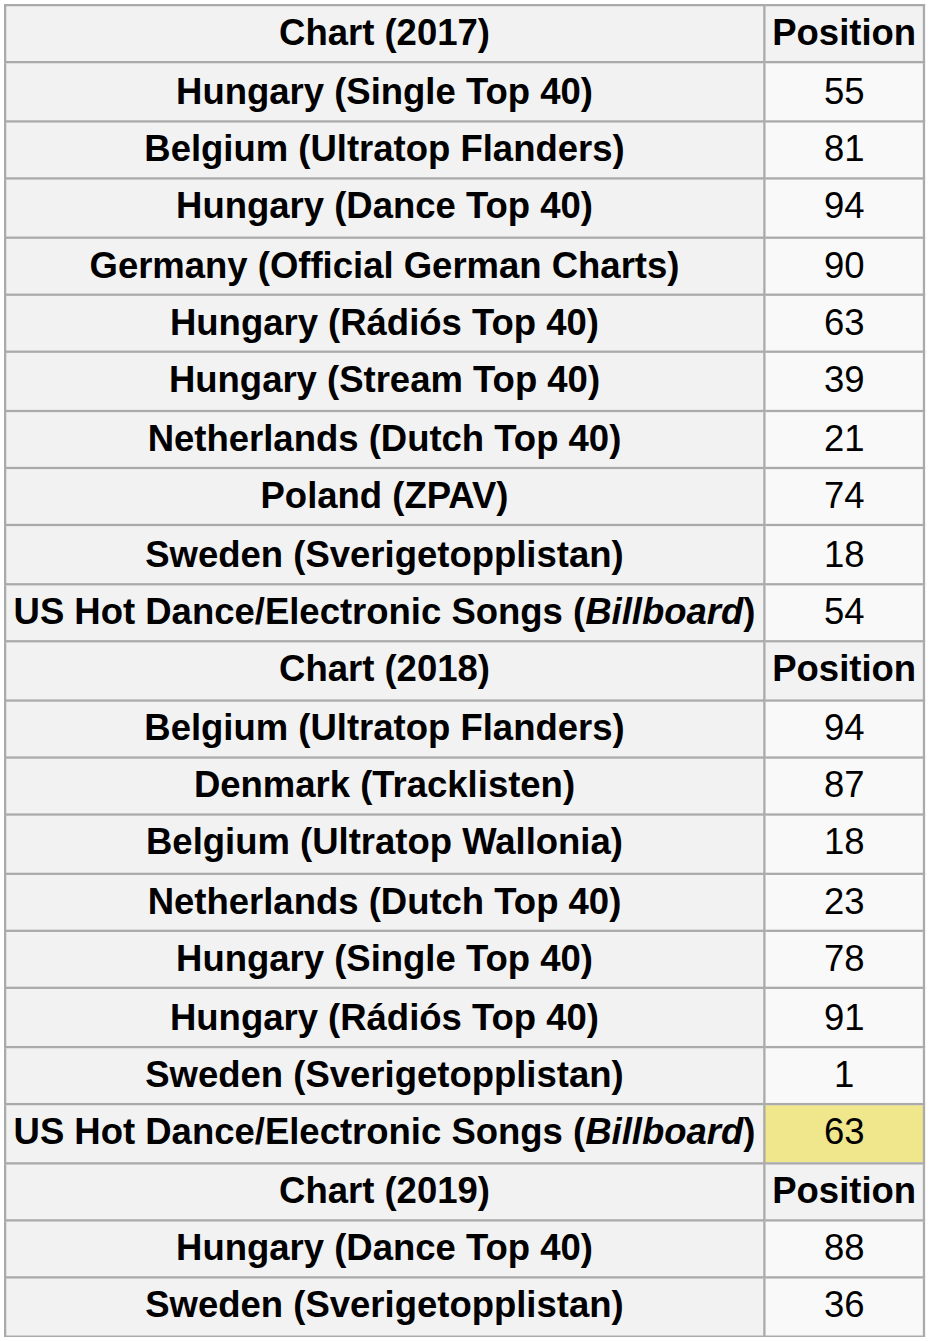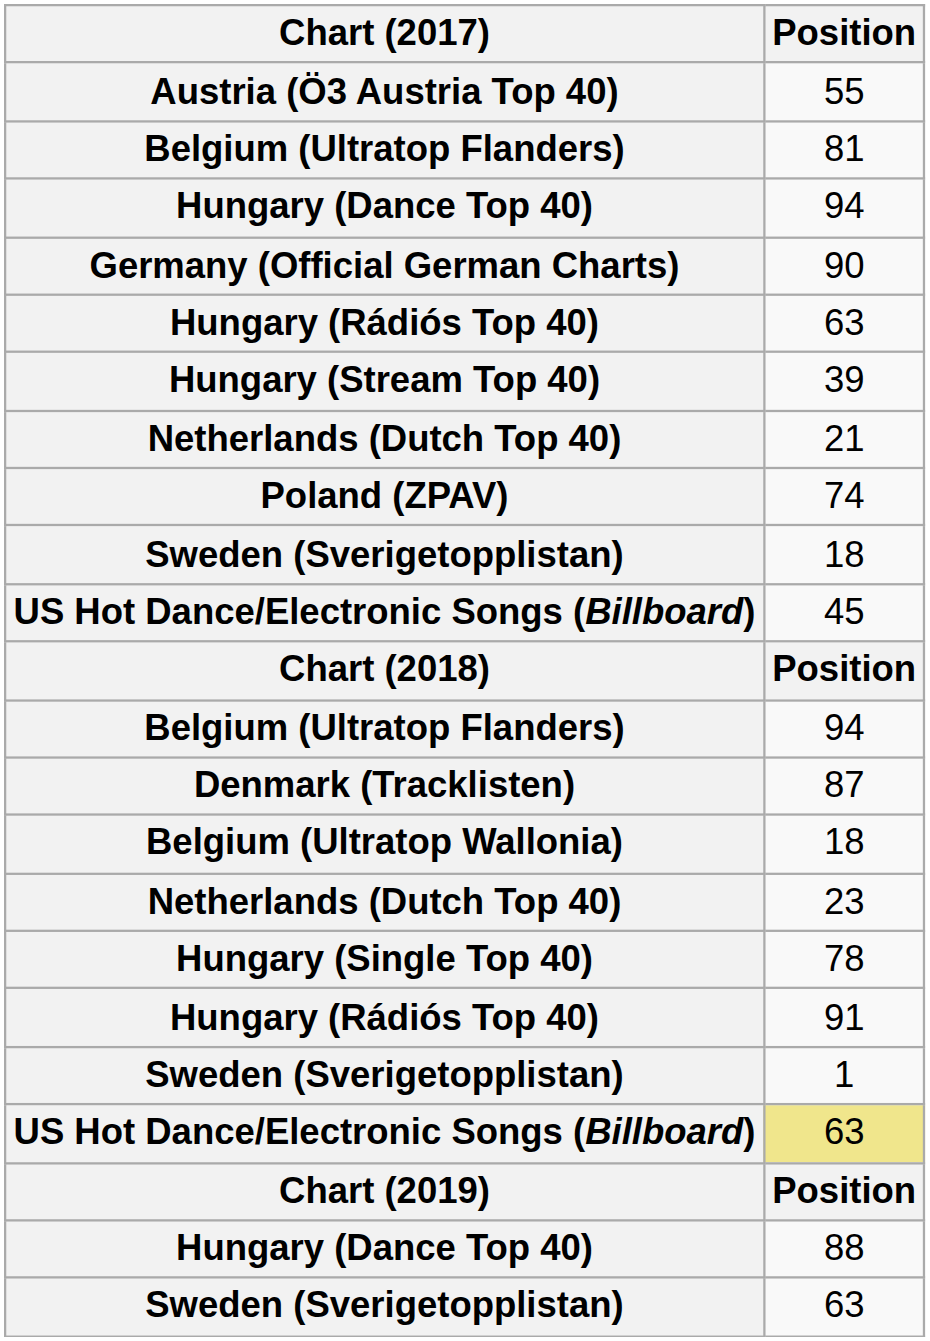row 2 | Chart (2017): Hungary (Single Top 40) -> Austria (Ö3 Austria Top 40)
row 11 | Position: 54 -> 45
row 23 | Position: 36 -> 63
